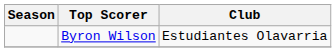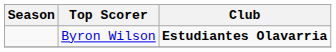Byron Wilson | Club: normal -> bold
